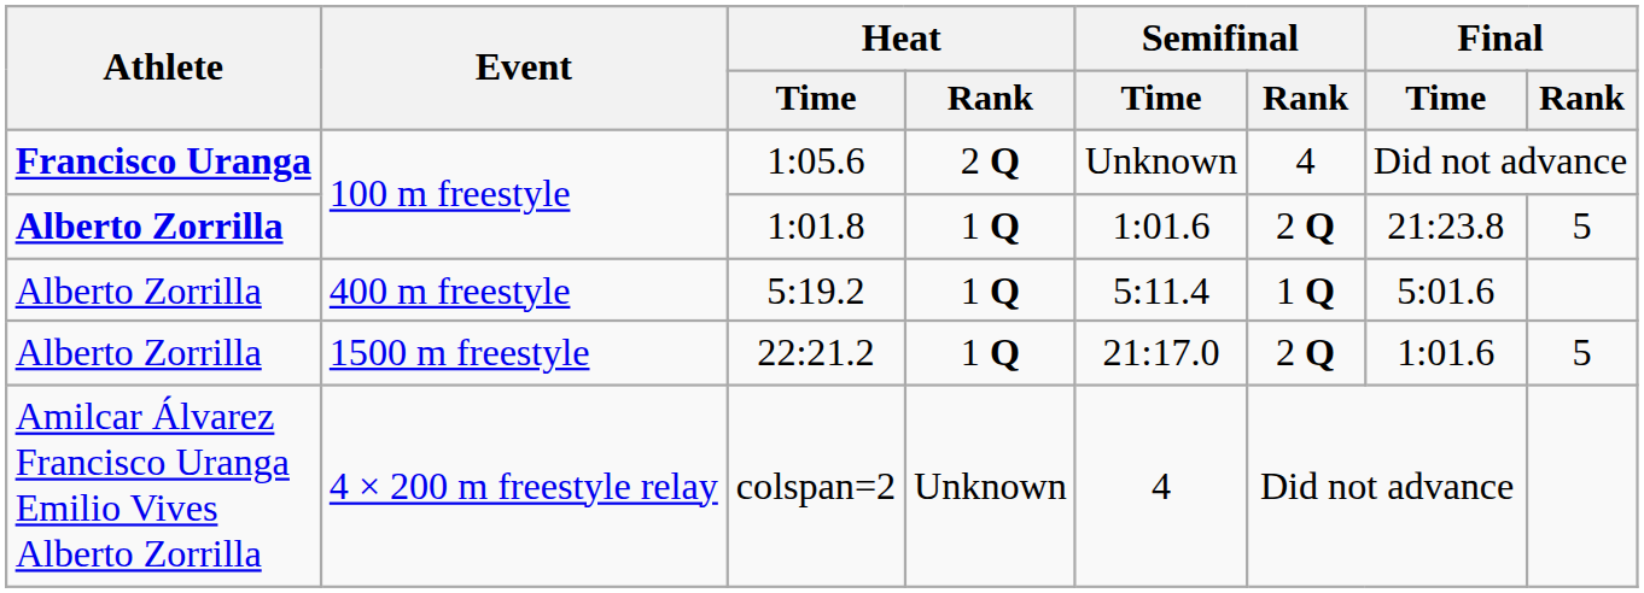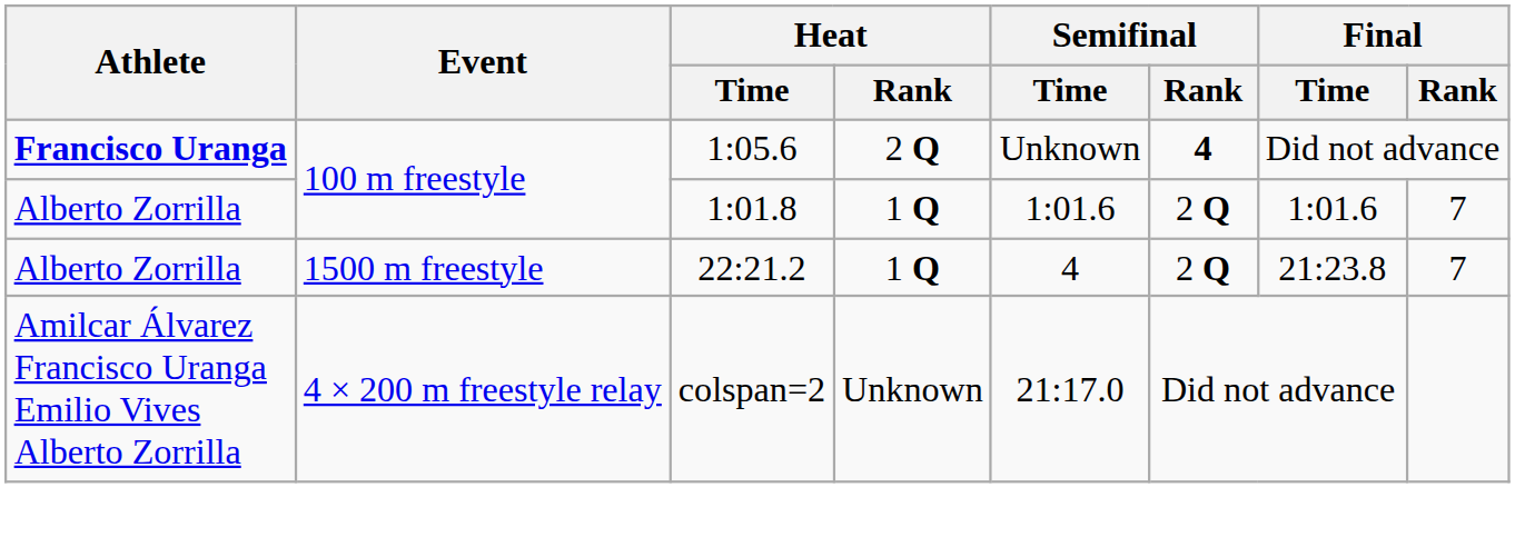1:05.6 | Semifinal / Rank: normal -> bold
1:01.8 | Athlete: bold -> normal
1:01.8 | Final / Time: 21:23.8 -> 1:01.6
1:01.8 | Final / Rank: 5 -> 7
- row: Alberto Zorrilla | 400 m freestyle | 5:19.2 | 1 Q | 5:11.4 | 1 Q | 5:01.6
22:21.2 | Semifinal / Time: 21:17.0 -> 4
22:21.2 | Final / Time: 1:01.6 -> 21:23.8
22:21.2 | Final / Rank: 5 -> 7
colspan=2 | Semifinal / Time: 4 -> 21:17.0
